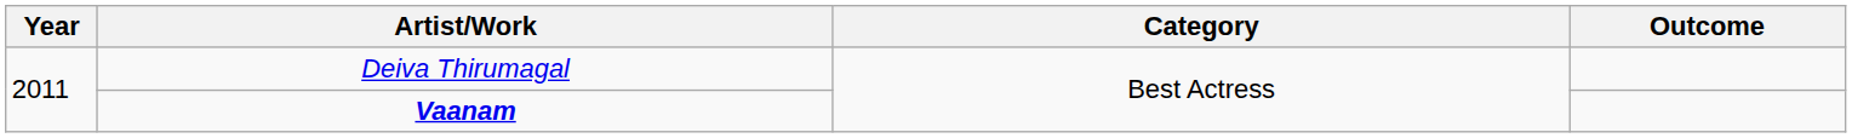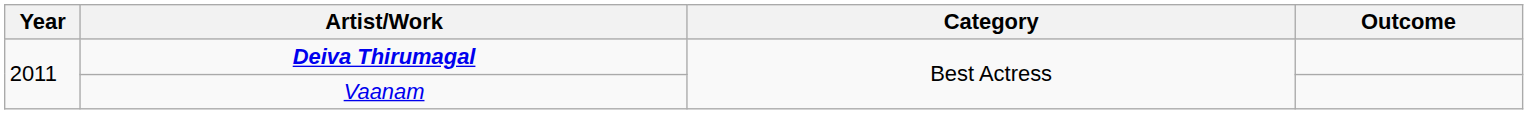Deiva Thirumagal | Artist/Work: normal -> bold
Vaanam | Artist/Work: bold -> normal
